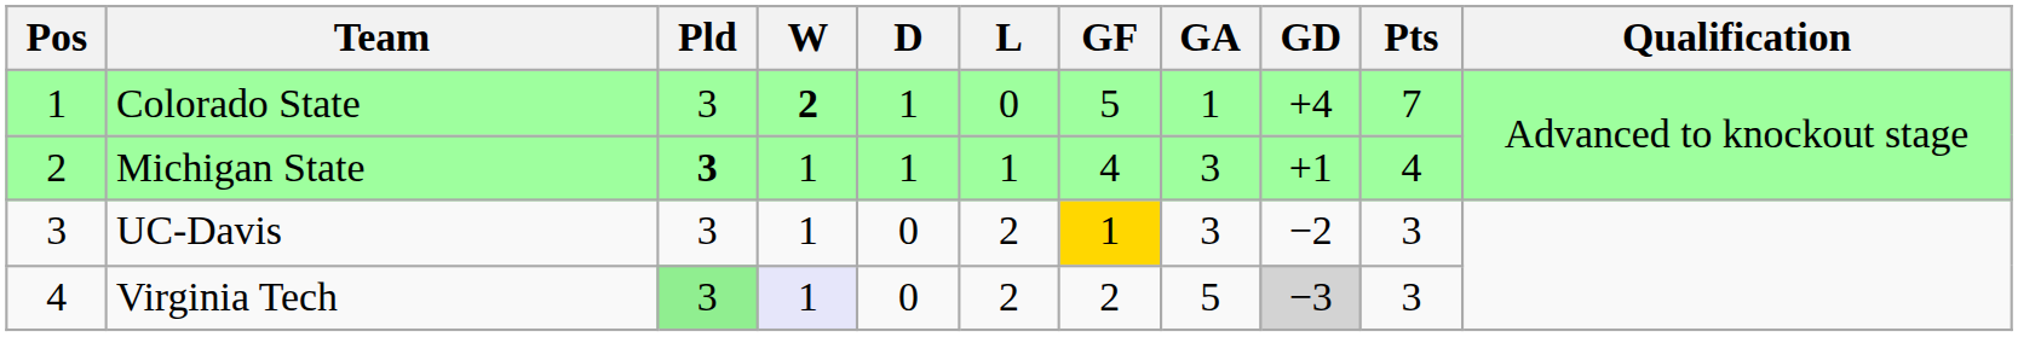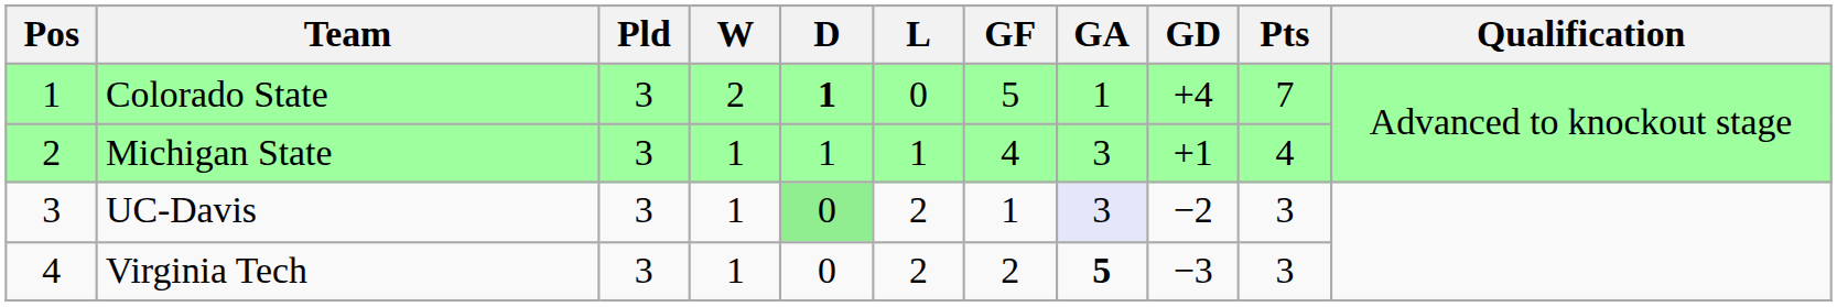Colorado State | W: bold -> normal
Colorado State | D: normal -> bold
Michigan State | Pld: bold -> normal
UC-Davis | D: no background -> lightgreen background
UC-Davis | GF: gold background -> no background
UC-Davis | GA: no background -> lavender background
Virginia Tech | Pld: lightgreen background -> no background
Virginia Tech | W: lavender background -> no background
Virginia Tech | GA: normal -> bold
Virginia Tech | GD: lightgrey background -> no background
